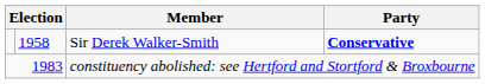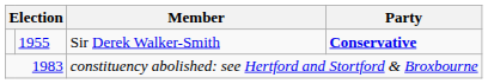Sir Derek Walker-Smith | column 2: 1958 -> 1955
